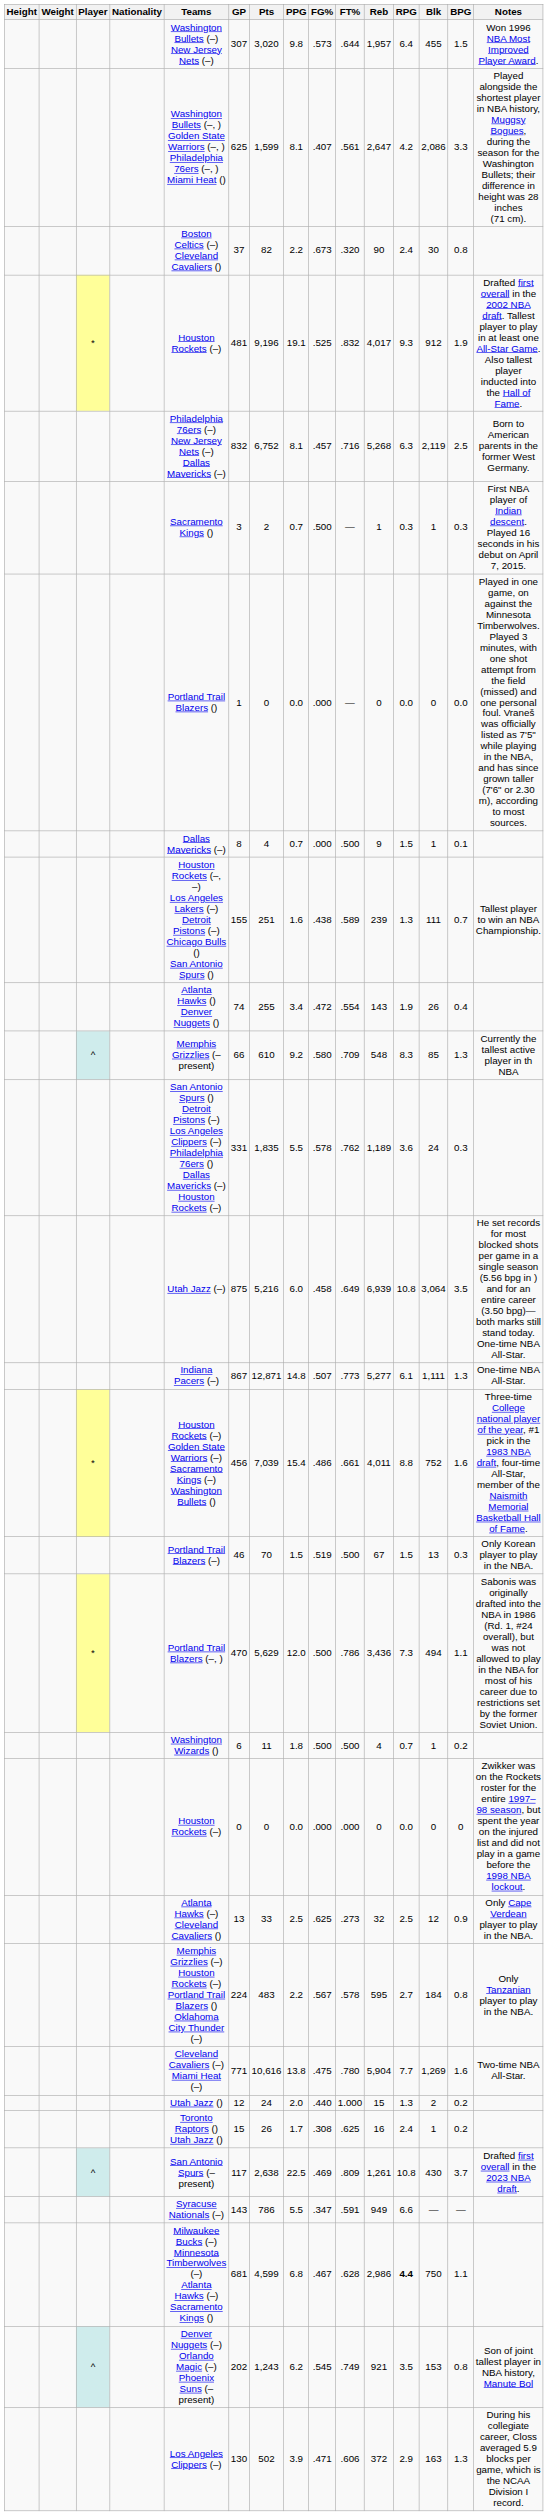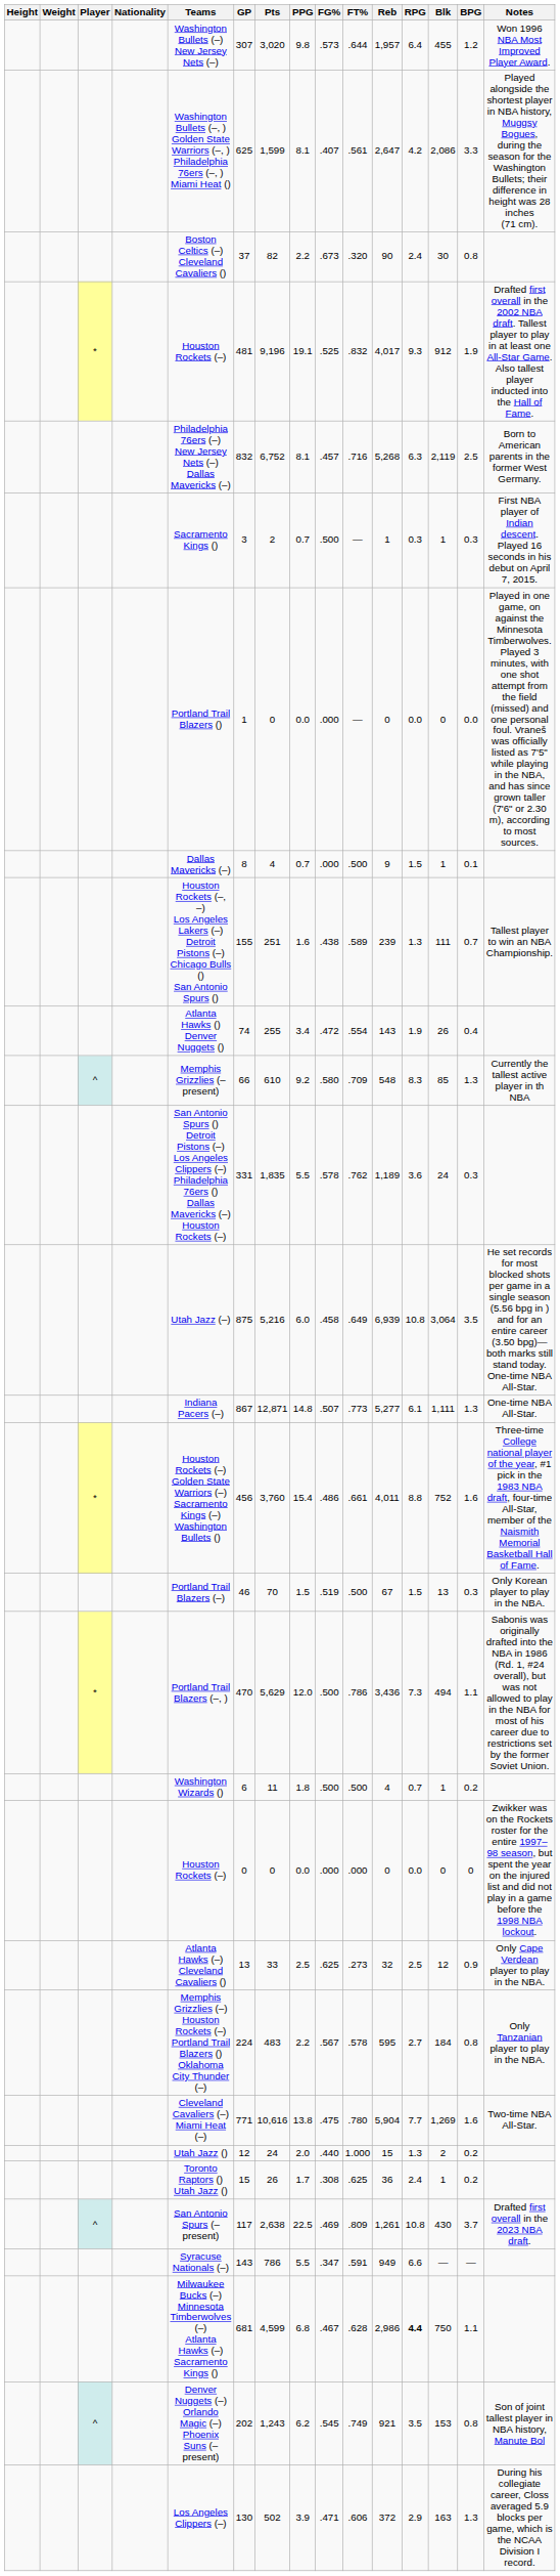row 2 | BPG: 1.5 -> 1.2
row 16 | Pts: 7,039 -> 3,760
row 25 | Reb: 16 -> 36
